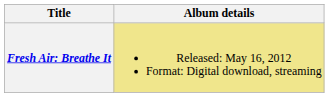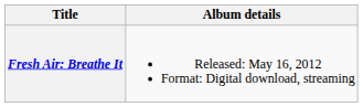Fresh Air: Breathe It | Album details: khaki background -> no background
